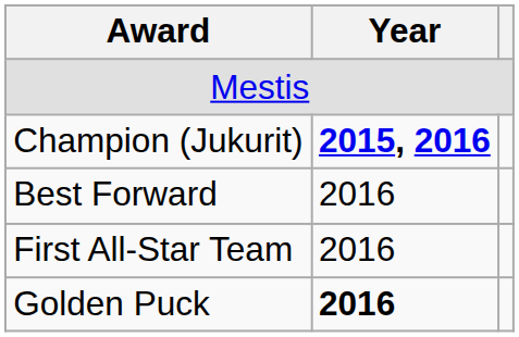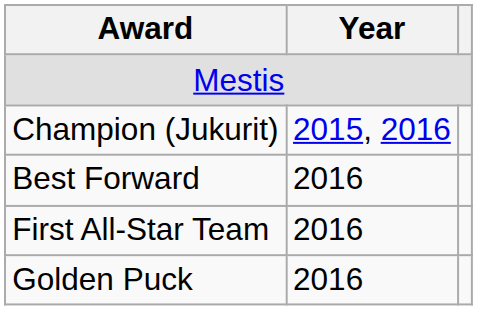Champion (Jukurit) | Year: bold -> normal
Golden Puck | Year: bold -> normal
